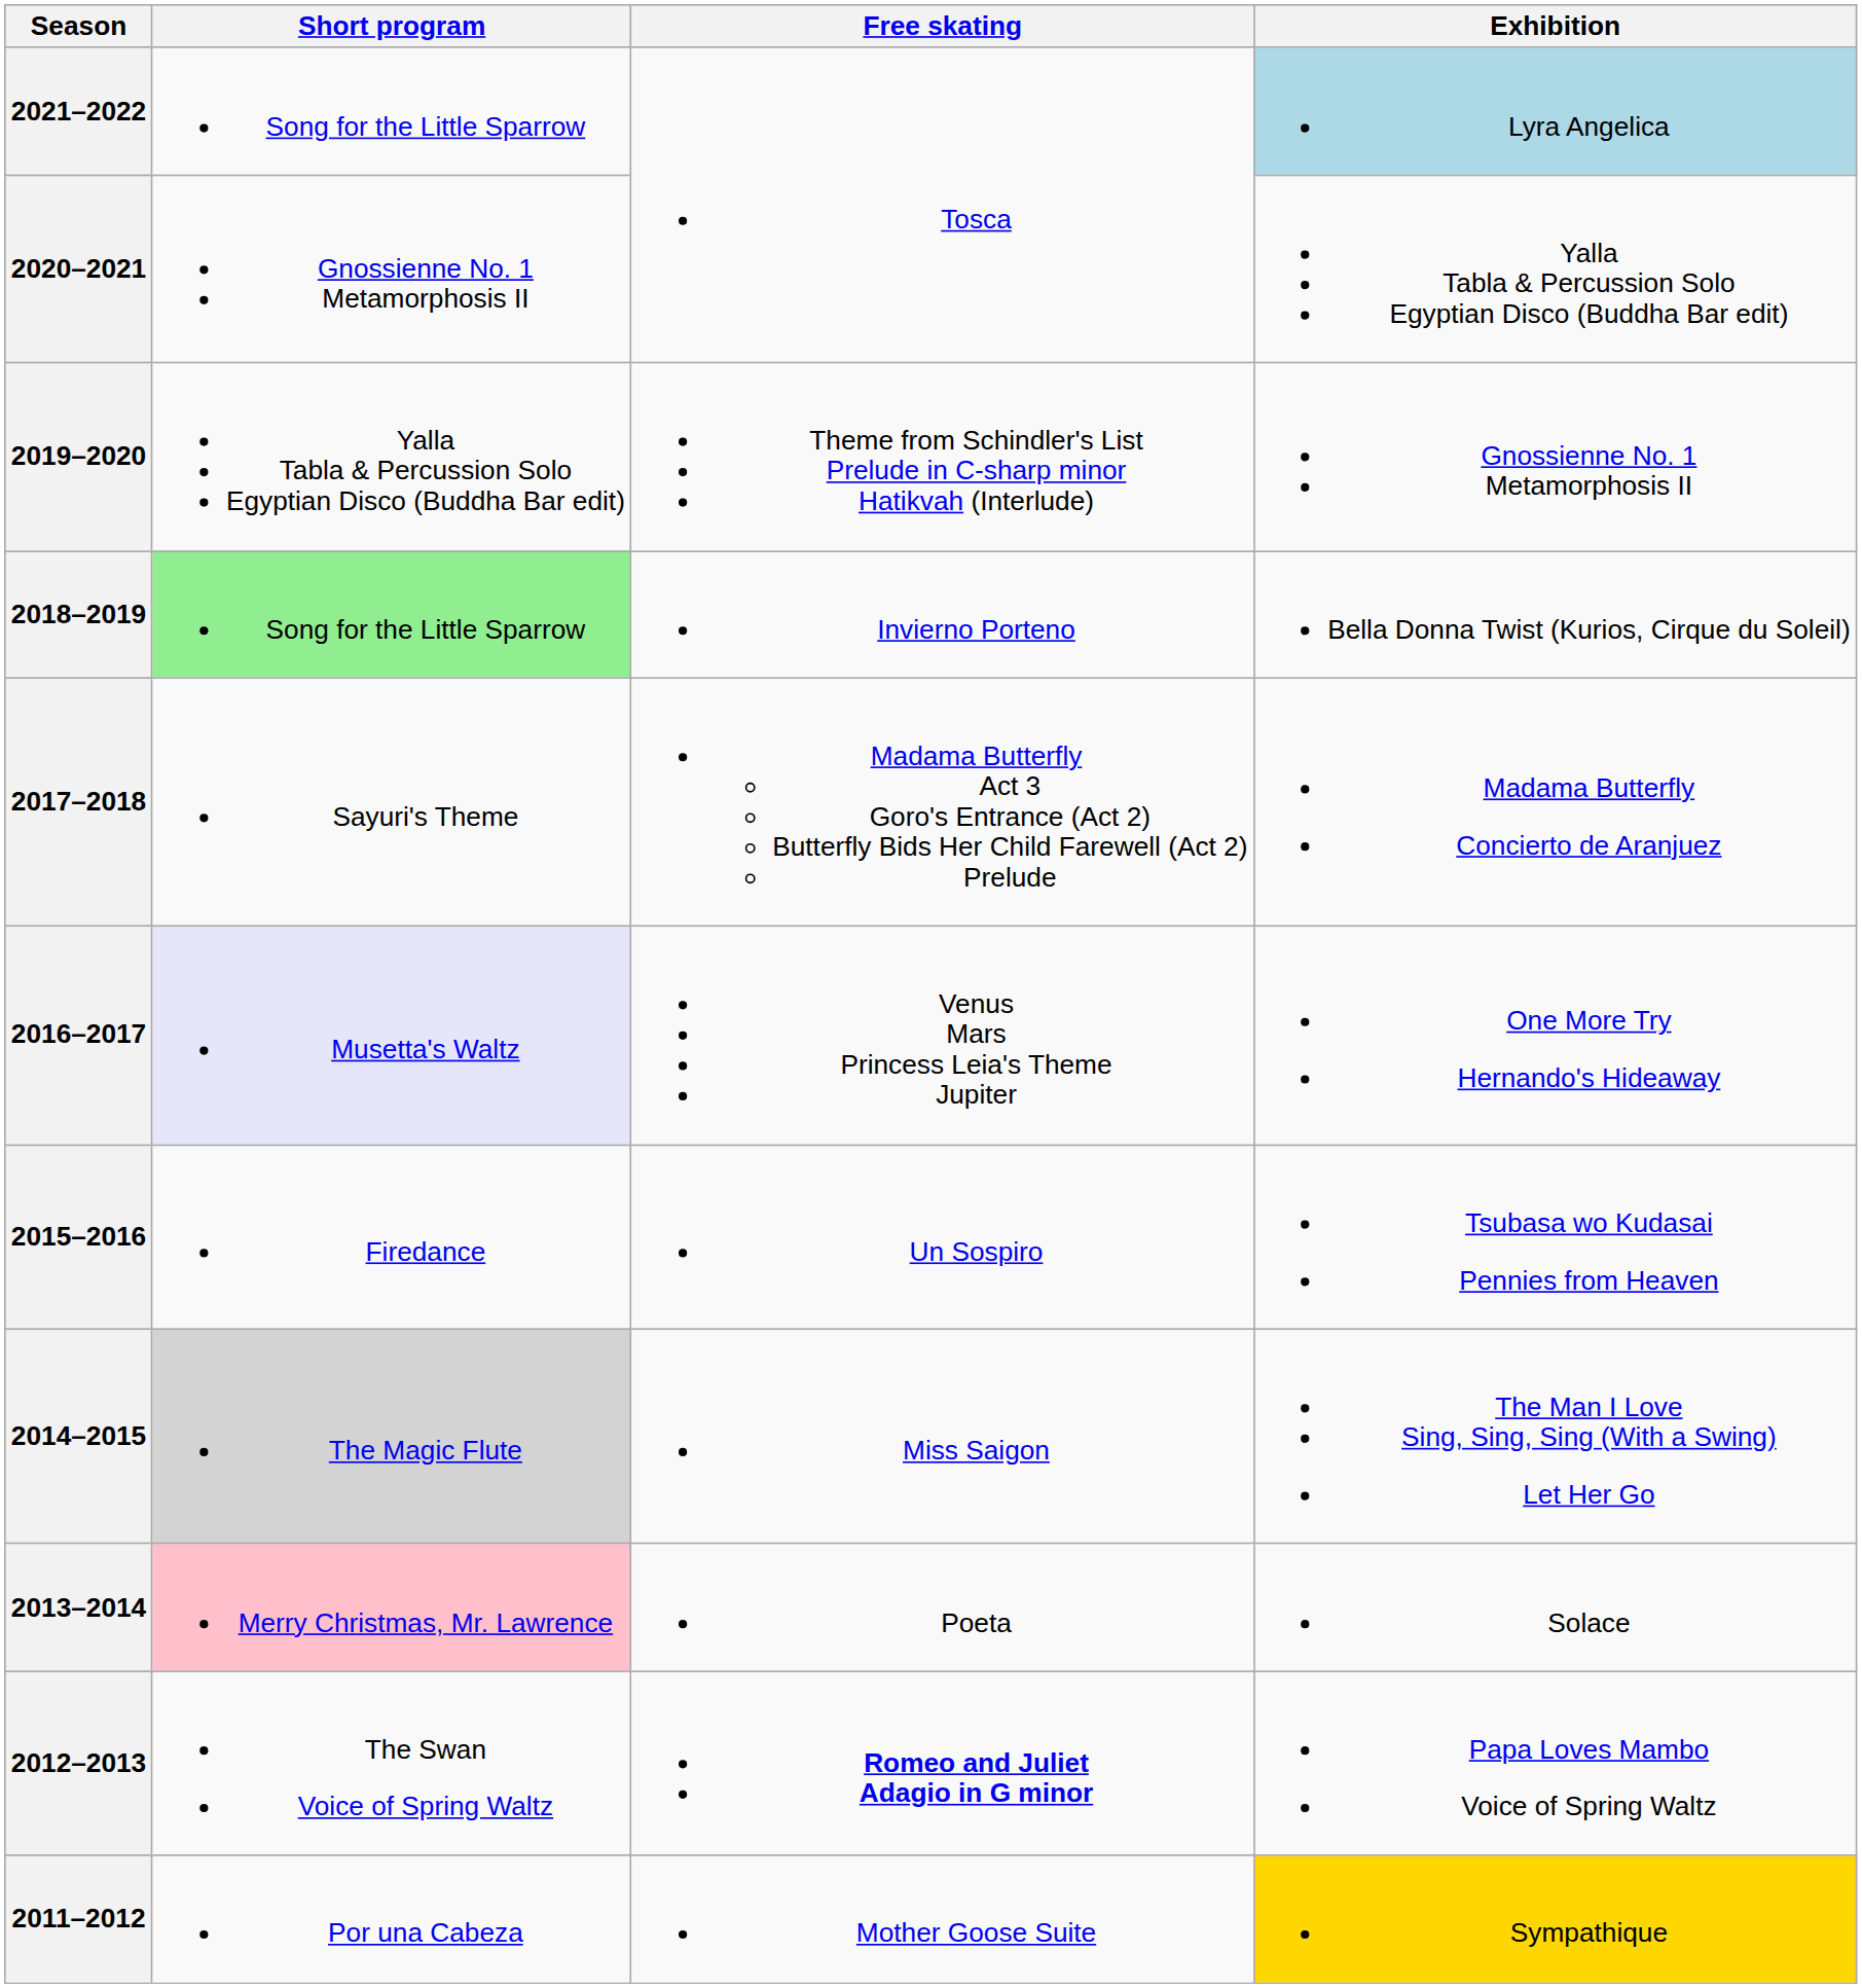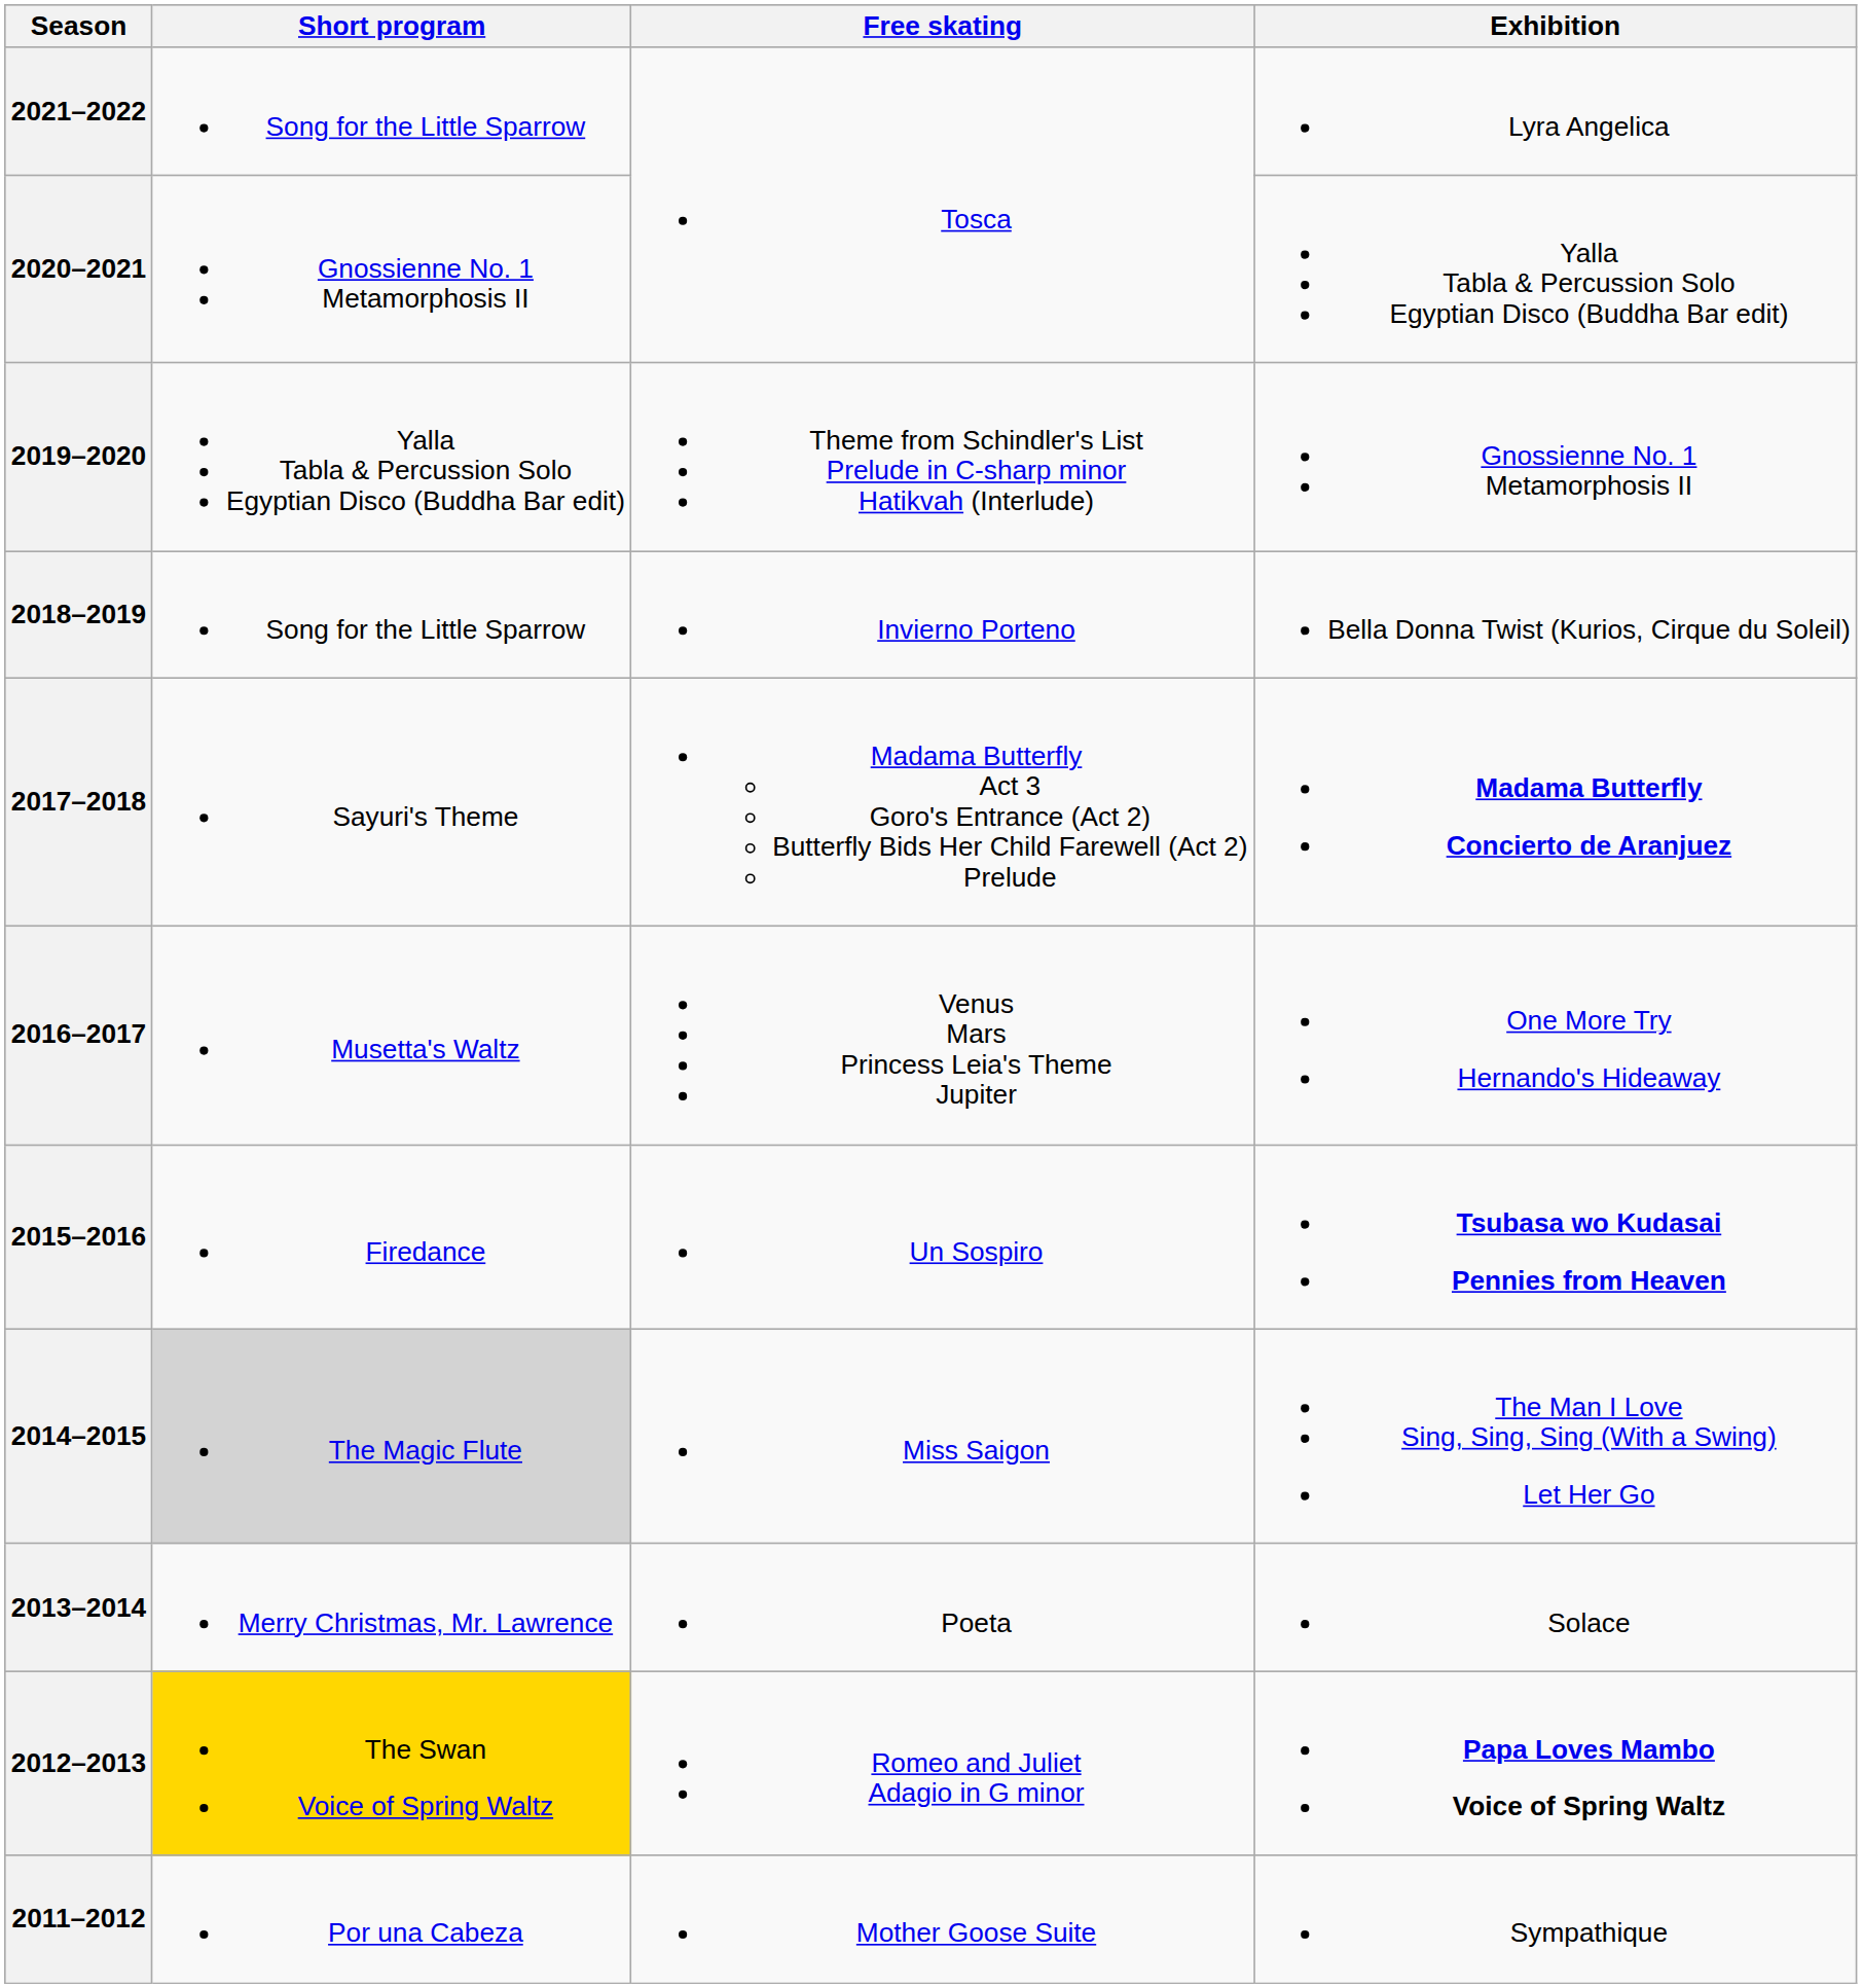2021–2022 | Exhibition: lightblue background -> no background
2018–2019 | Short program: lightgreen background -> no background
2017–2018 | Exhibition: normal -> bold
2016–2017 | Short program: lavender background -> no background
2015–2016 | Exhibition: normal -> bold
2013–2014 | Short program: pink background -> no background
2012–2013 | Short program: no background -> gold background
2012–2013 | Free skating: bold -> normal
2012–2013 | Exhibition: normal -> bold
2011–2012 | Exhibition: gold background -> no background
